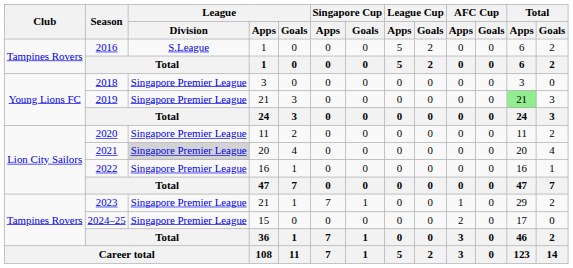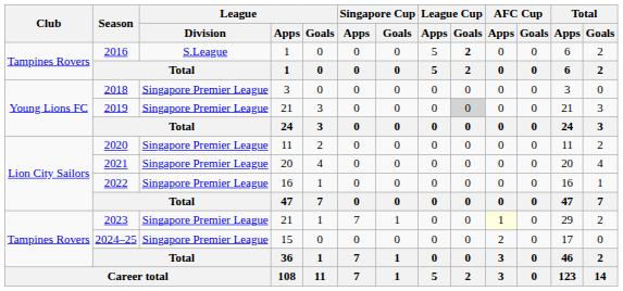2016 | League Cup / Goals: normal -> bold
2019 | League Cup / Goals: no background -> lightgrey background
2019 | Total / Apps: lightgreen background -> no background
2021 | League / Division: lightgrey background -> no background
2023 | AFC Cup / Apps: no background -> lightyellow background
